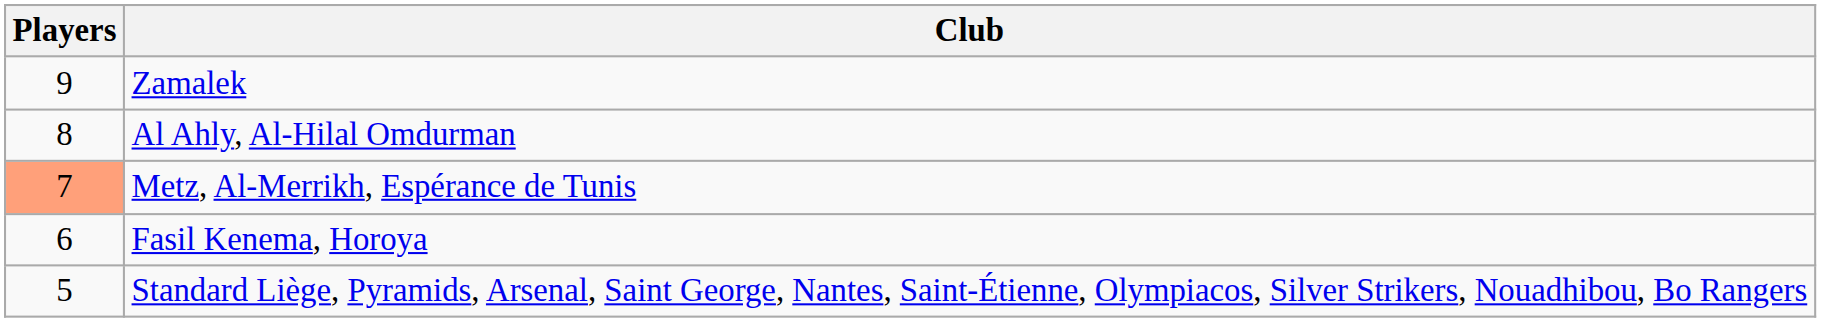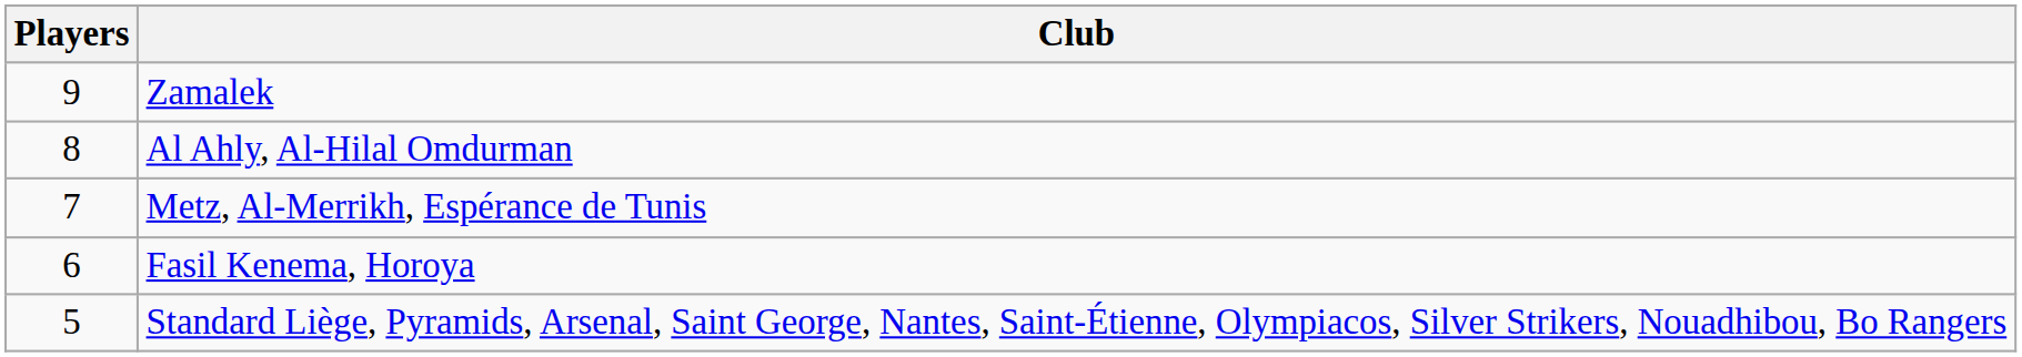Metz, Al-Merrikh, Espérance de Tunis | Players: lightsalmon background -> no background
